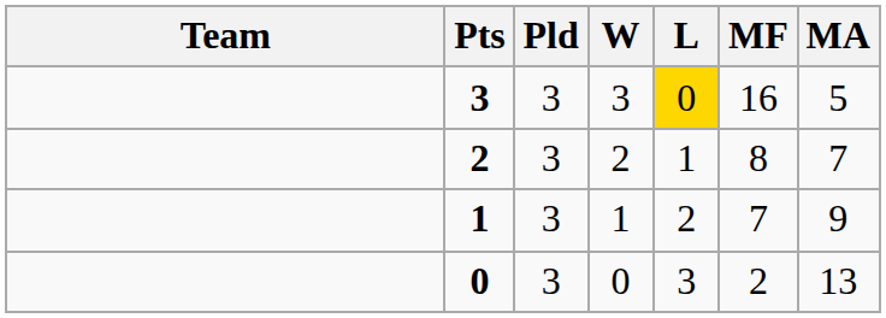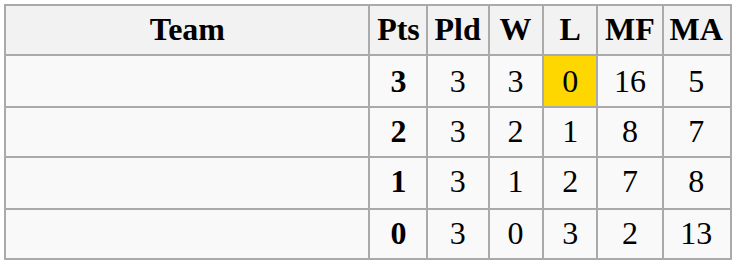row 4 | MA: 9 -> 8
